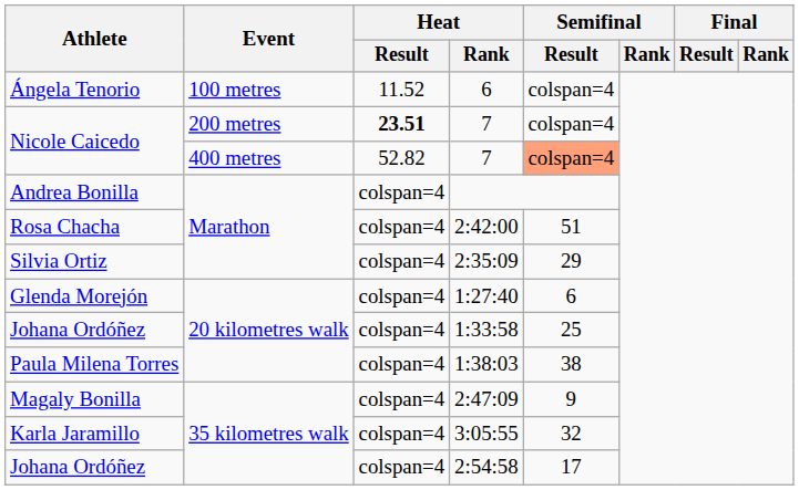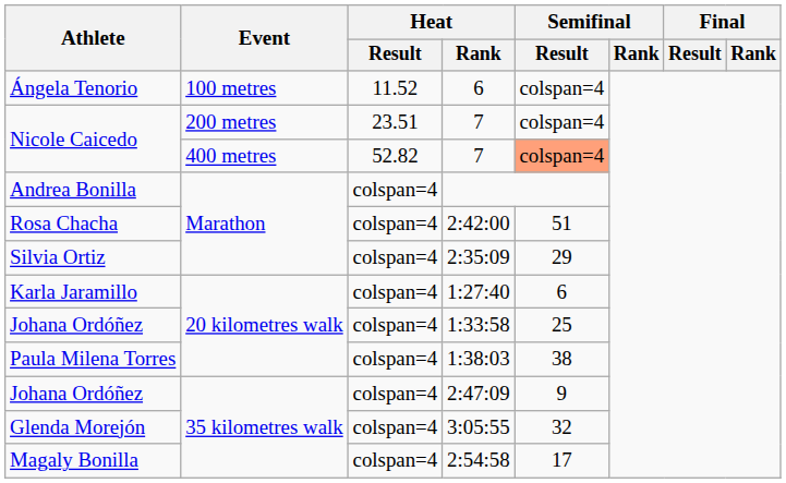200 metres / 7 | Heat / Result: bold -> normal
1:27:40 | Athlete: Glenda Morejón -> Karla Jaramillo
2:47:09 | Athlete: Magaly Bonilla -> Johana Ordóñez
3:05:55 | Athlete: Karla Jaramillo -> Glenda Morejón
2:54:58 | Athlete: Johana Ordóñez -> Magaly Bonilla
